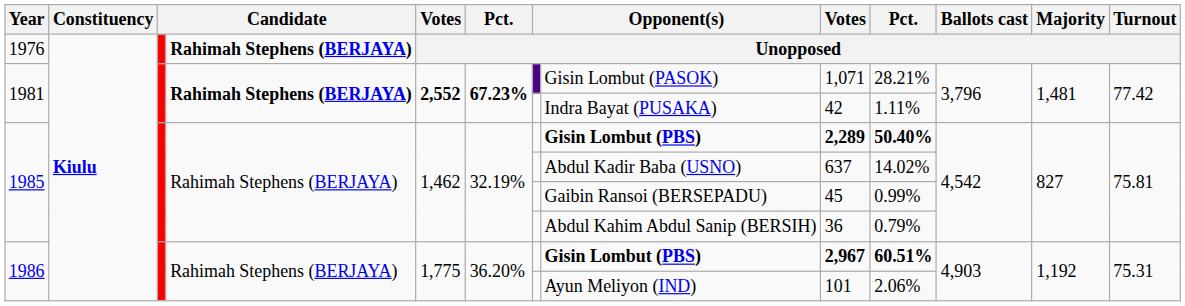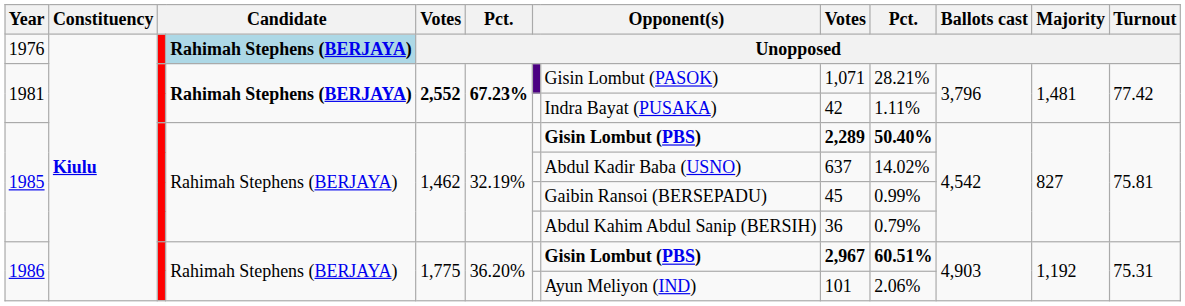1976 | column 4: no background -> lightblue background
